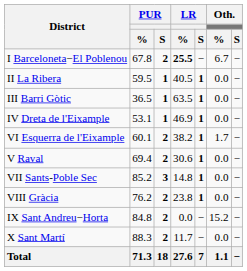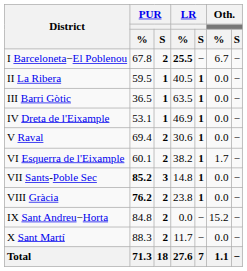rows swapped: V Raval <-> VI Esquerra de l'Eixample
VII Sants-Poble Sec | PUR / %: normal -> bold
VIII Gràcia | PUR / %: normal -> bold
